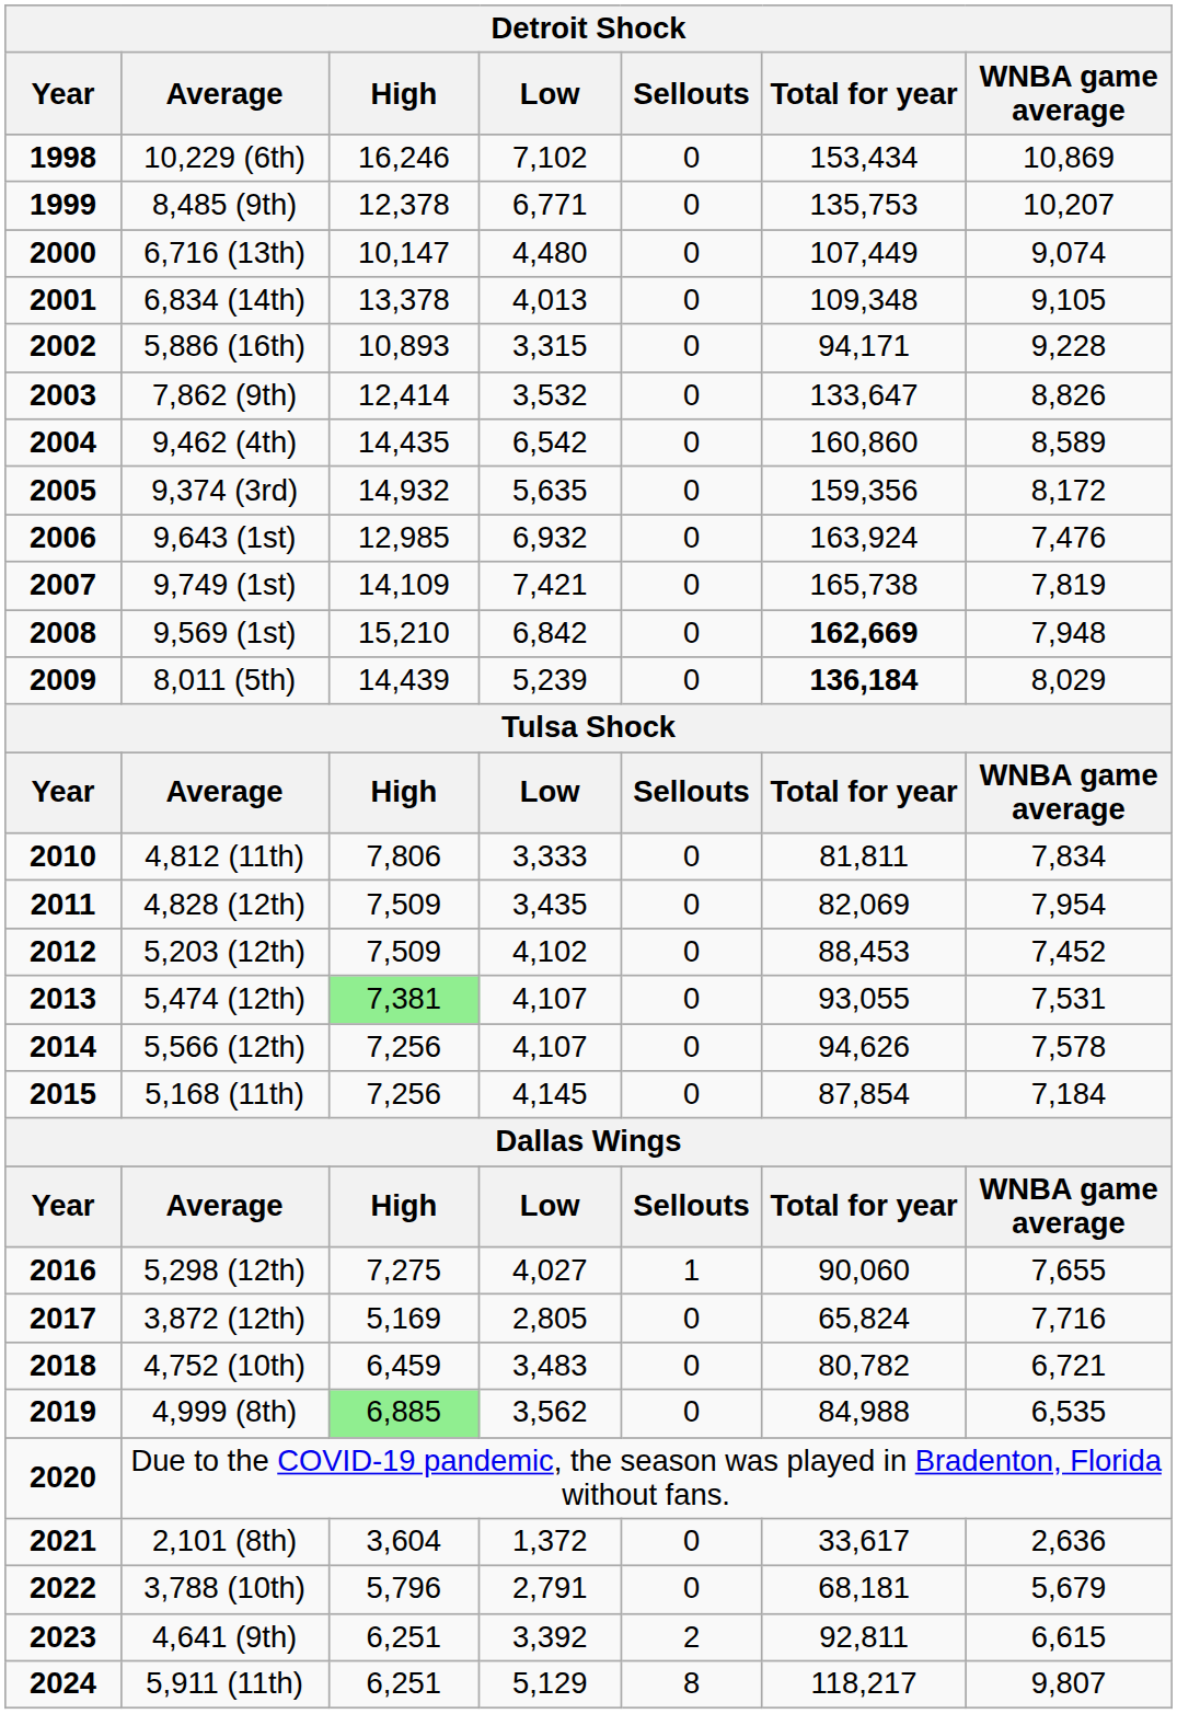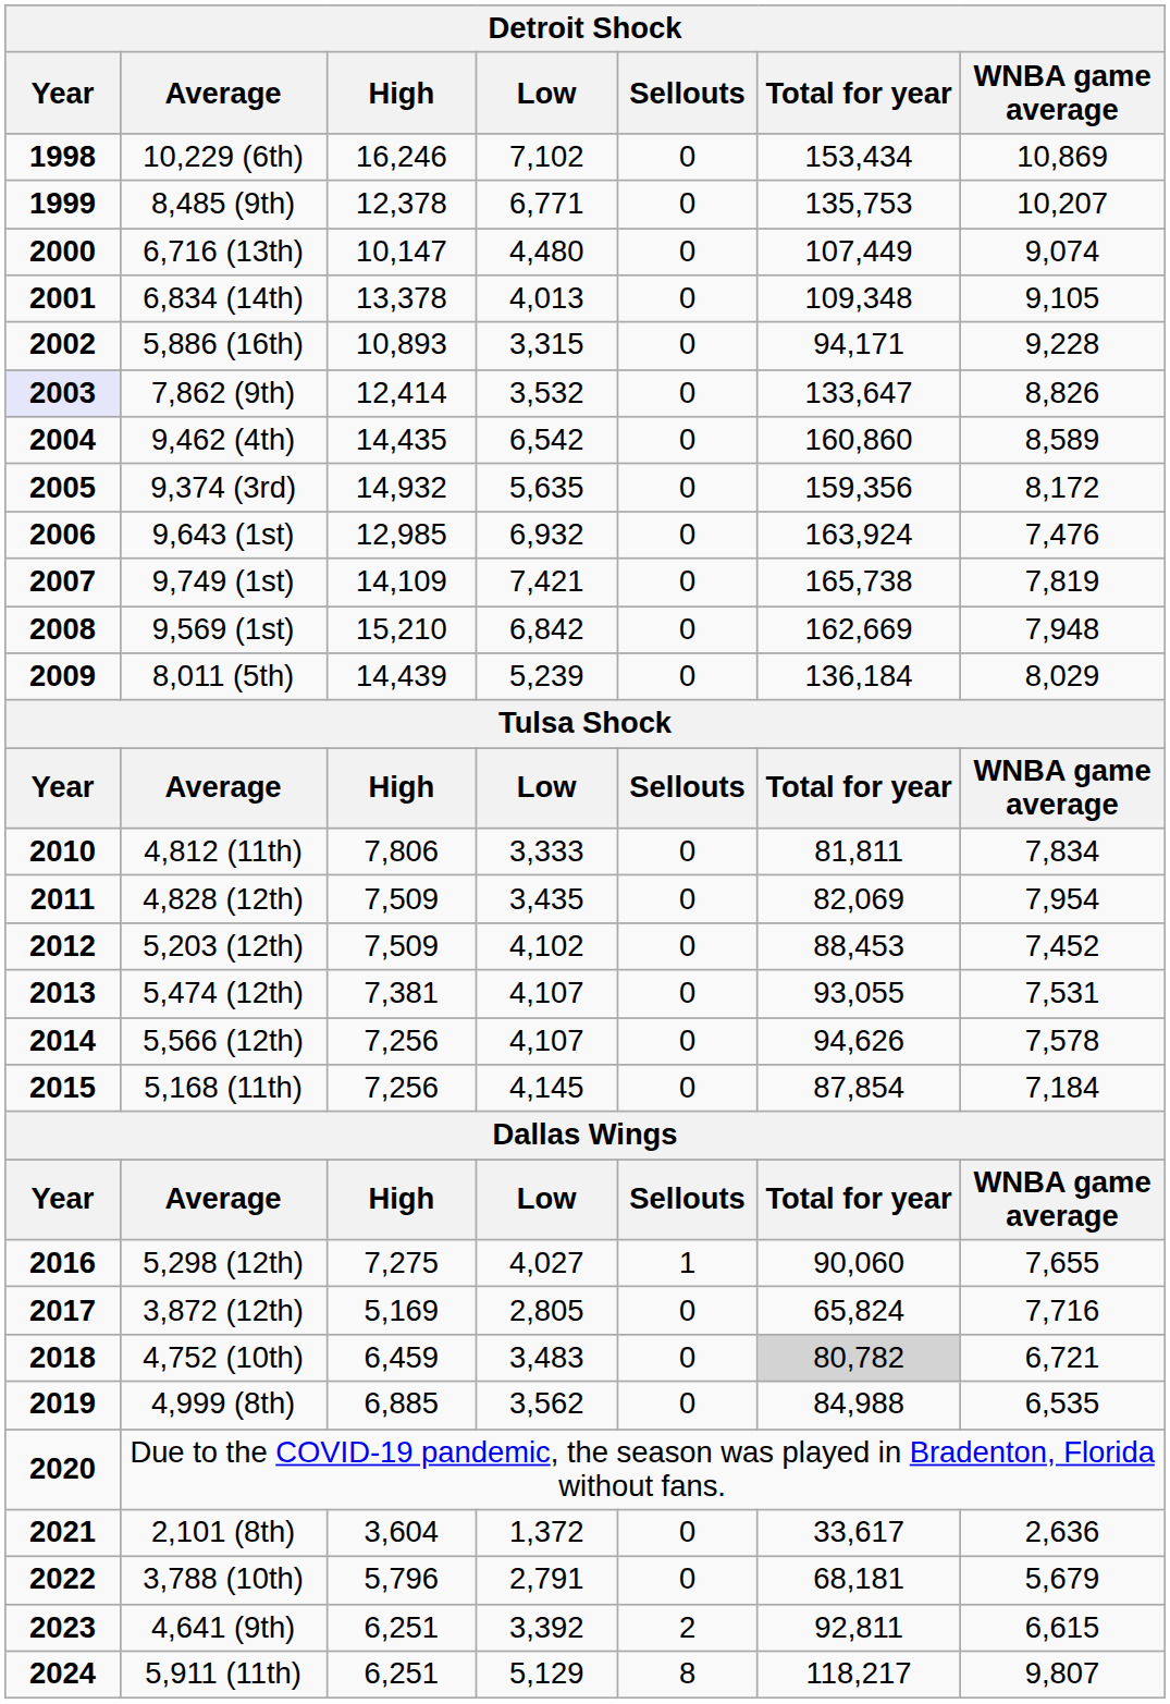7,862 (9th) | Year: no background -> lavender background
9,569 (1st) | Total for year: bold -> normal
8,011 (5th) | Total for year: bold -> normal
5,474 (12th) | High: lightgreen background -> no background
4,752 (10th) | Total for year: no background -> lightgrey background
4,999 (8th) | High: lightgreen background -> no background
